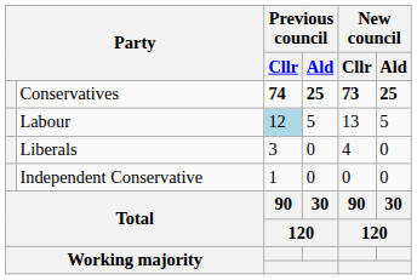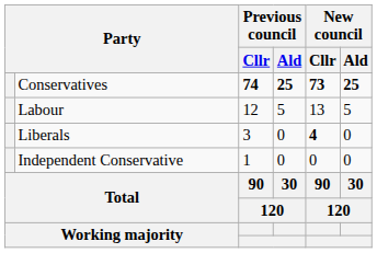Labour | Previous council / Cllr: lightblue background -> no background
Liberals | New council / Cllr: normal -> bold
